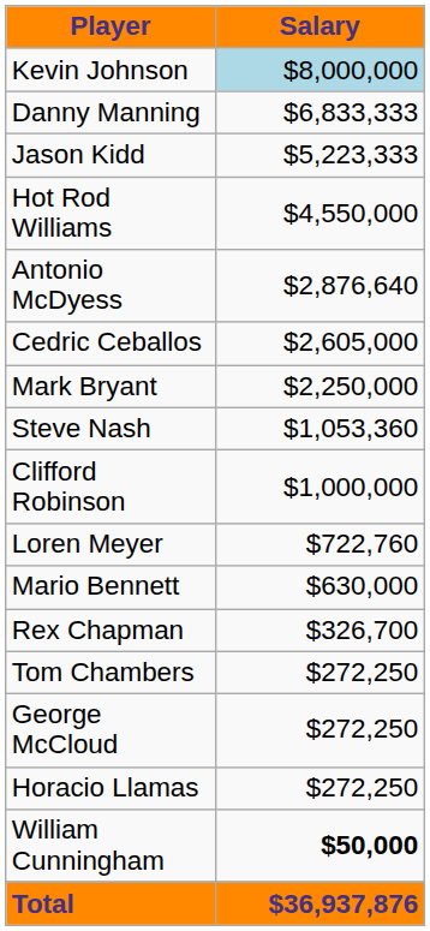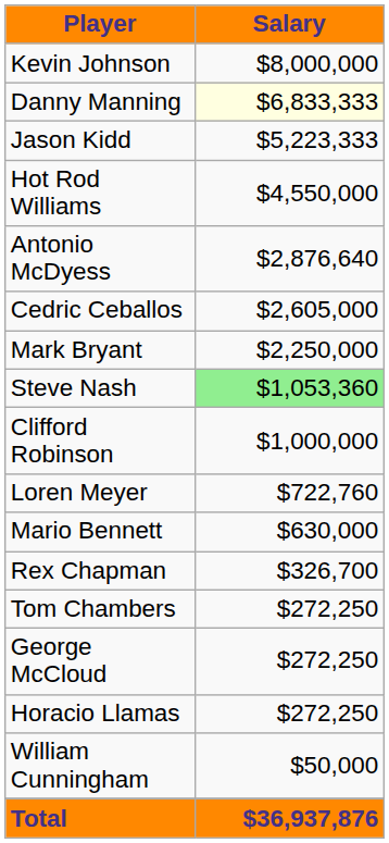Kevin Johnson | Salary: lightblue background -> no background
Danny Manning | Salary: no background -> lightyellow background
Steve Nash | Salary: no background -> lightgreen background
William Cunningham | Salary: bold -> normal
